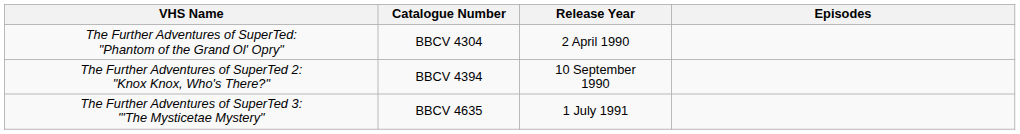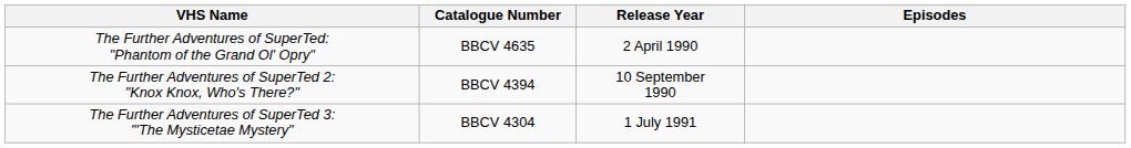row 2 | Catalogue Number: BBCV 4304 -> BBCV 4635
row 4 | Catalogue Number: BBCV 4635 -> BBCV 4304
